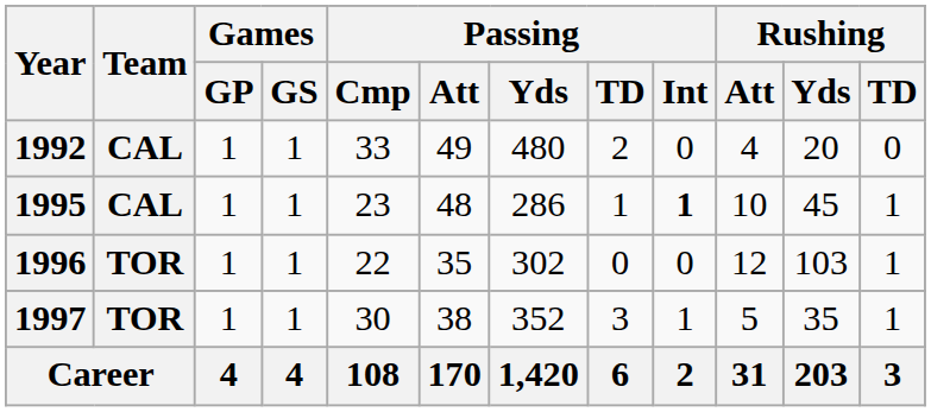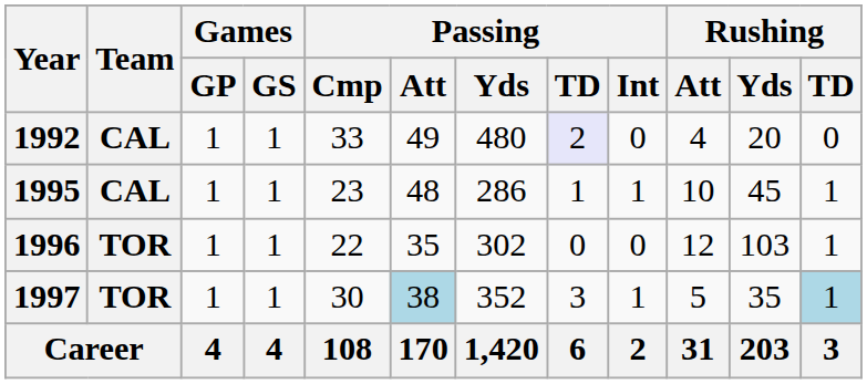1992 | Passing / TD: no background -> lavender background
1995 | Passing / Int: bold -> normal
1997 | Passing / Att: no background -> lightblue background
1997 | Rushing / TD: no background -> lightblue background
